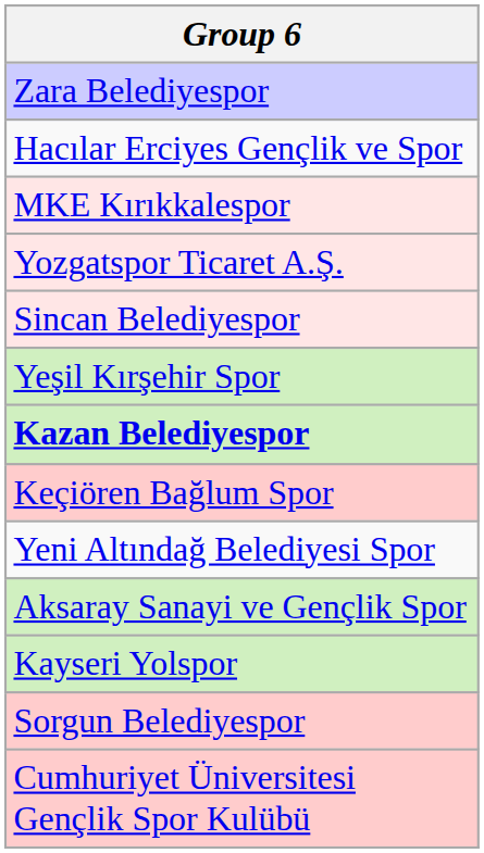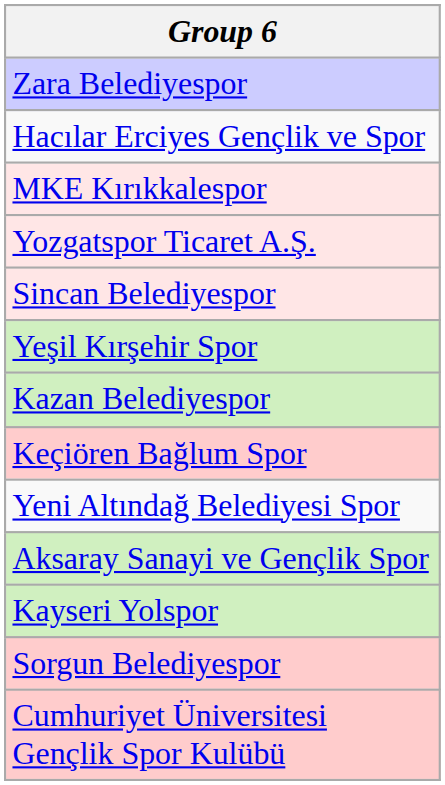row 8 | column 1: bold -> normal
